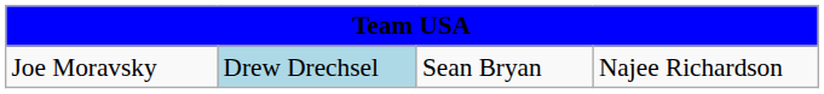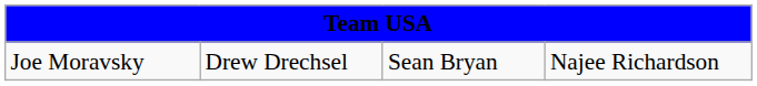Joe Moravsky | column 2: lightblue background -> no background
